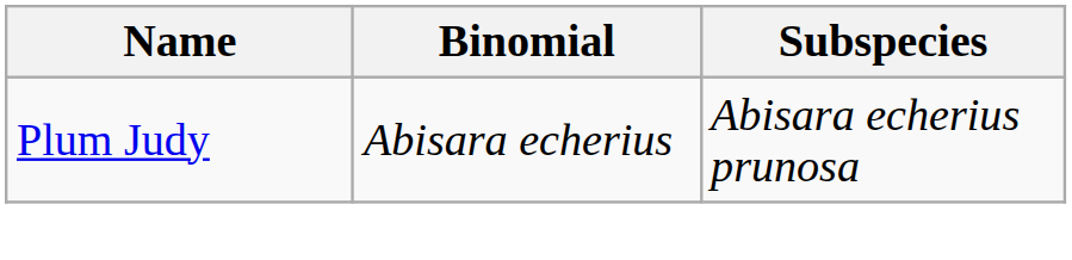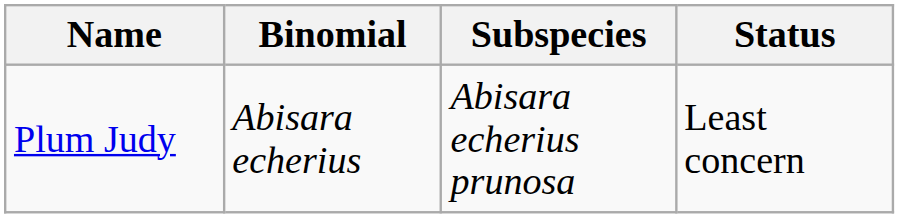+ column: Status | Least concern
